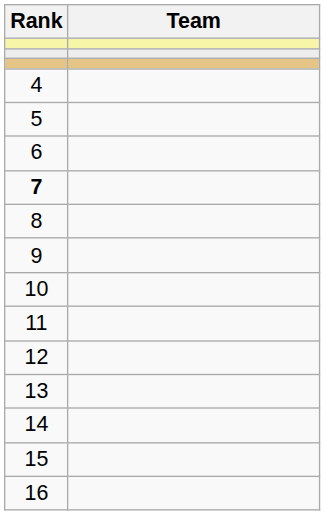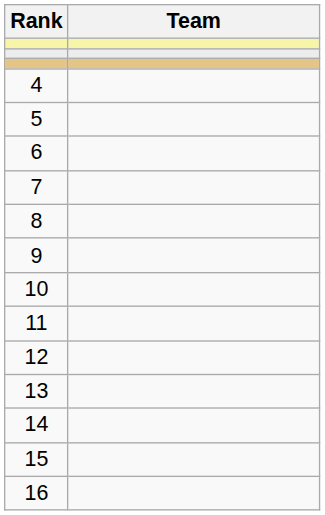row 8 | Rank: bold -> normal
